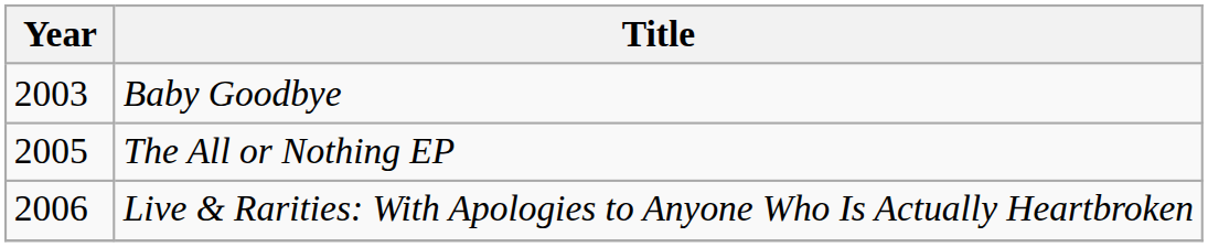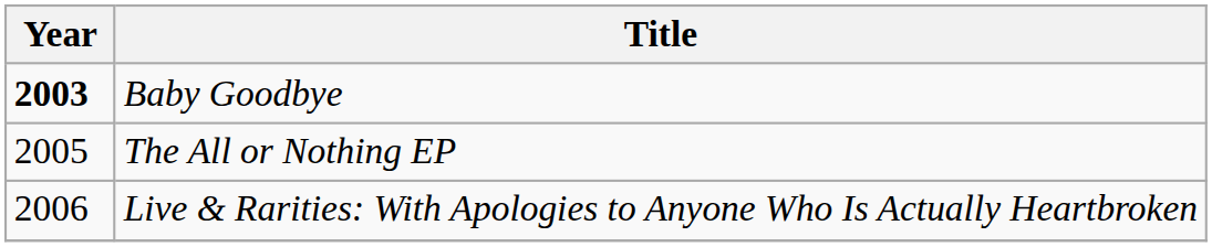Baby Goodbye | Year: normal -> bold
